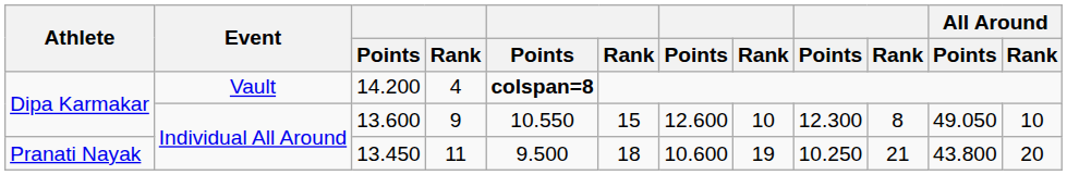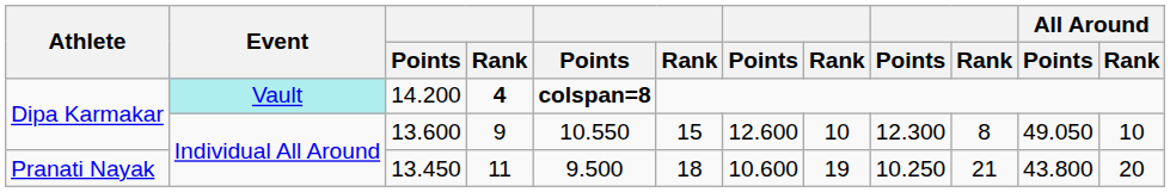14.200 | Event: no background -> paleturquoise background
14.200 | column 4: normal -> bold
